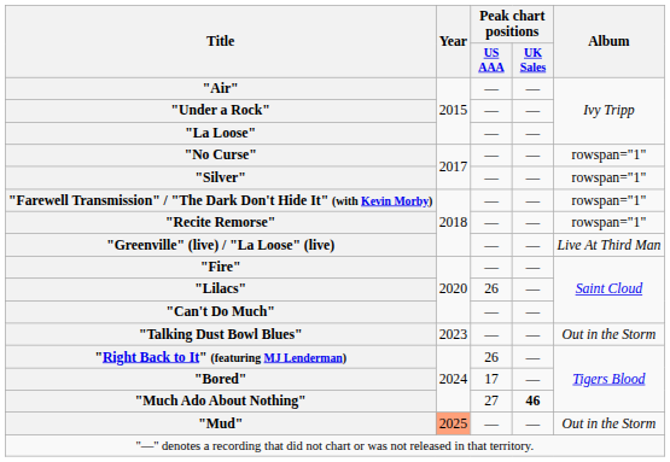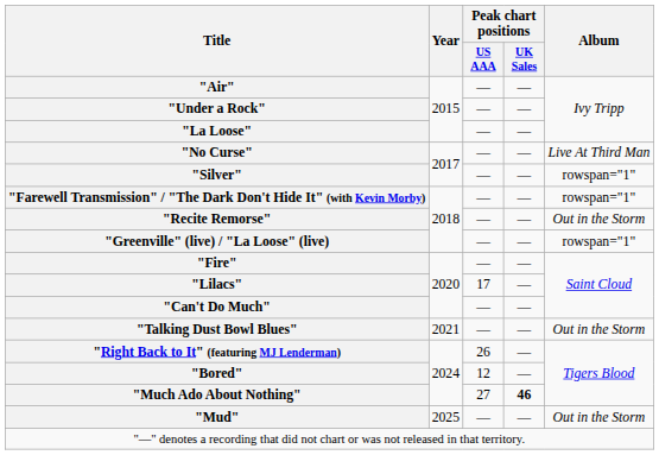"No Curse" | Album: rowspan="1" -> Live At Third Man
"Recite Remorse" | Album: rowspan="1" -> Out in the Storm
"Greenville" (live) / "La Loose" (live) | Album: Live At Third Man -> rowspan="1"
"Lilacs" | Peak chart positions / US AAA: 26 -> 17
"Talking Dust Bowl Blues" | Year: 2023 -> 2021
"Bored" | Peak chart positions / US AAA: 17 -> 12
"Mud" | Year: lightsalmon background -> no background
